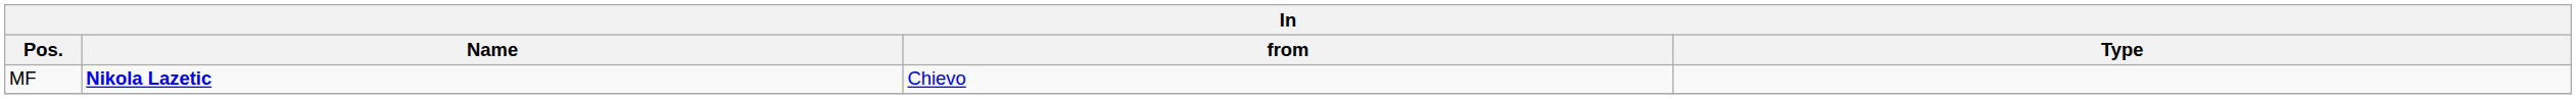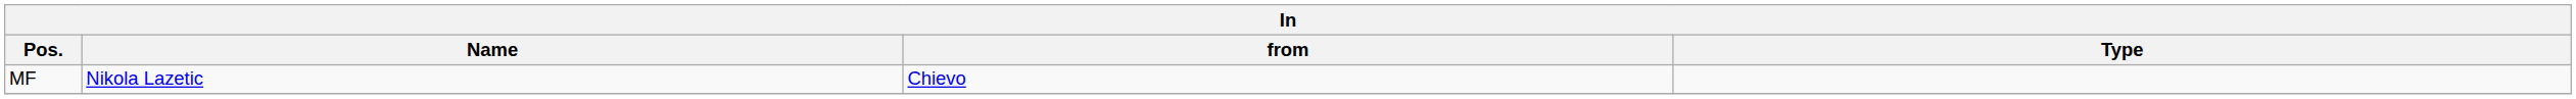MF | Name: bold -> normal
